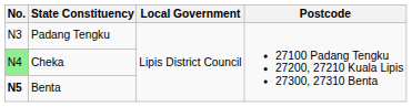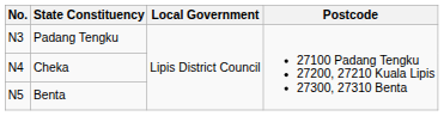Cheka | No.: lightgreen background -> no background
Benta | No.: bold -> normal
